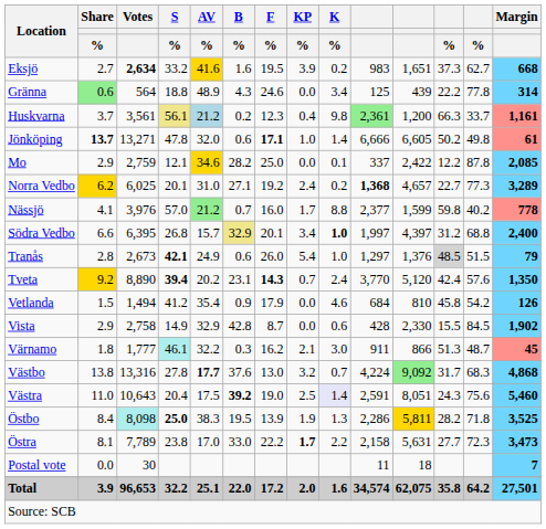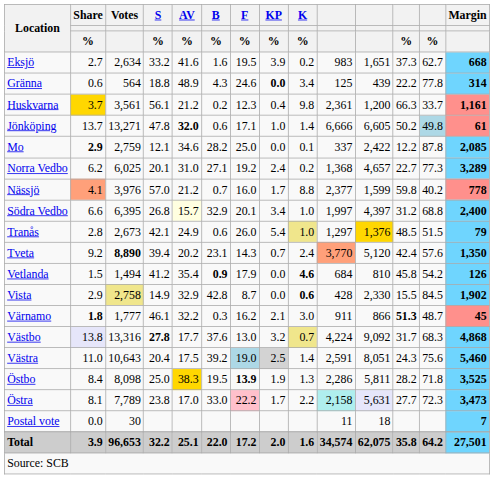Eksjö | Votes: bold -> normal
Eksjö | AV / %: gold background -> no background
Gränna | Share / %: lightgreen background -> no background
Gränna | KP / %: normal -> bold
Huskvarna | Share / %: no background -> gold background
Huskvarna | S / %: khaki background -> no background
Huskvarna | AV / %: lightblue background -> no background
Huskvarna | column 10: lightgreen background -> no background
Jönköping | Share / %: bold -> normal
Jönköping | AV / %: normal -> bold
Jönköping | F / %: bold -> normal
Jönköping | column 13: no background -> lightblue background
Mo | Share / %: normal -> bold
Mo | AV / %: gold background -> no background
Norra Vedbo | Share / %: gold background -> no background
Norra Vedbo | column 10: bold -> normal
Nässjö | Share / %: no background -> lightsalmon background
Nässjö | AV / %: lightgreen background -> no background
Södra Vedbo | AV / %: no background -> lightyellow background
Södra Vedbo | B / %: khaki background -> no background
Södra Vedbo | K / %: bold -> normal
Tranås | S / %: bold -> normal
Tranås | K / %: no background -> khaki background
Tranås | column 11: no background -> gold background
Tranås | column 12: lightgrey background -> no background
Tveta | Share / %: gold background -> no background
Tveta | Votes: normal -> bold
Tveta | S / %: bold -> normal
Tveta | F / %: bold -> normal
Tveta | column 10: no background -> lightsalmon background
Vetlanda | B / %: normal -> bold
Vetlanda | K / %: normal -> bold
Vista | Votes: no background -> khaki background
Vista | K / %: normal -> bold
Värnamo | Share / %: normal -> bold
Värnamo | S / %: paleturquoise background -> no background
Värnamo | column 12: normal -> bold
Västbo | Share / %: no background -> lavender background
Västbo | S / %: normal -> bold
Västbo | AV / %: bold -> normal
Västbo | K / %: no background -> khaki background
Västbo | column 11: lightgreen background -> no background
Västra | B / %: bold -> normal
Västra | F / %: no background -> lightblue background
Västra | KP / %: no background -> lightgrey background
Västra | K / %: lavender background -> no background
Östbo | Votes: paleturquoise background -> no background
Östbo | S / %: bold -> normal
Östbo | AV / %: no background -> gold background
Östbo | F / %: normal -> bold
Östbo | column 11: gold background -> no background
Östra | F / %: no background -> pink background
Östra | KP / %: bold -> normal
Östra | column 10: no background -> paleturquoise background
Östra | column 11: no background -> lavender background
